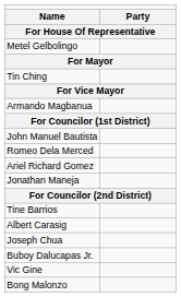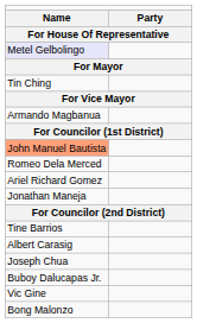Metel Gelbolingo | column 1: no background -> lavender background
John Manuel Bautista | column 1: no background -> lightsalmon background
